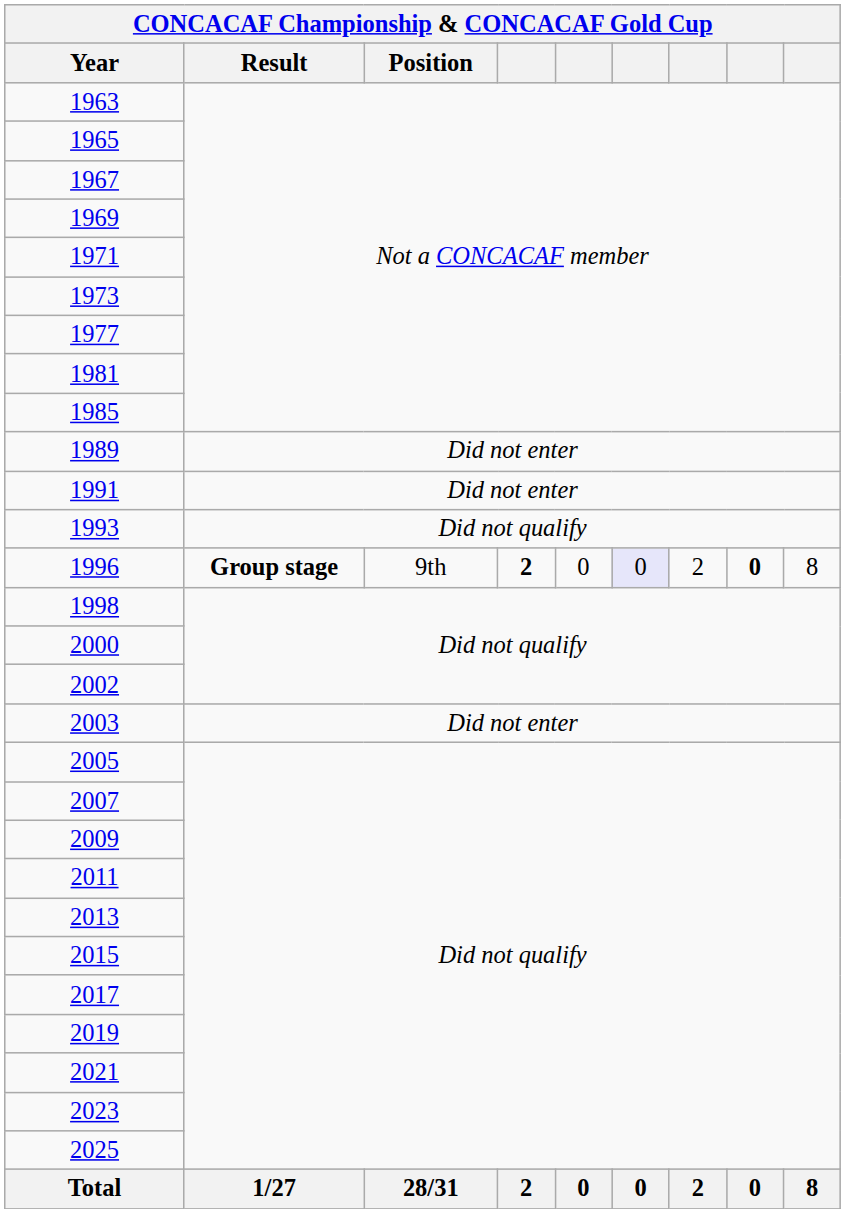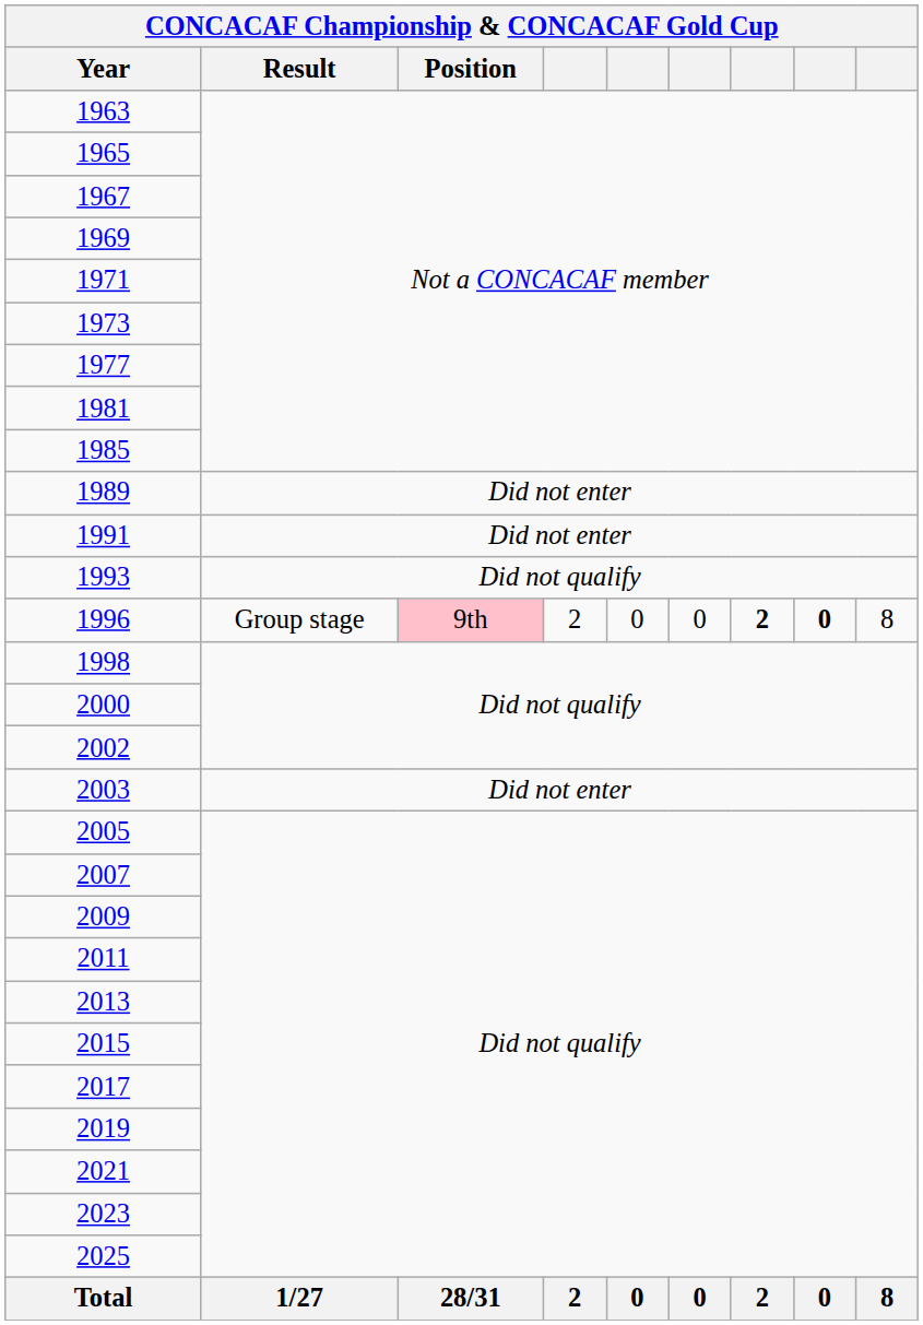1996 | Result: bold -> normal
1996 | Position: no background -> pink background
1996 | column 4: bold -> normal
1996 | column 6: lavender background -> no background
1996 | column 7: normal -> bold
